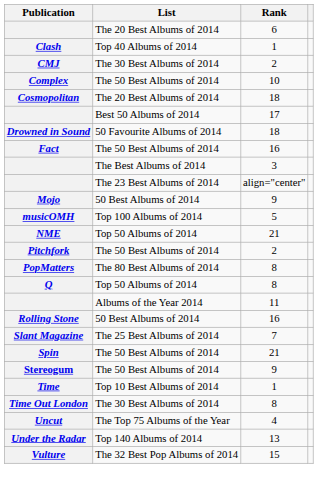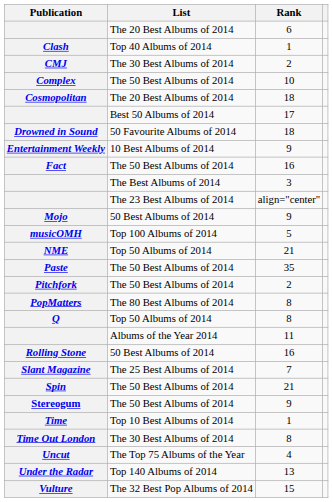+ row: Entertainment Weekly | 10 Best Albums of 2014 | 9
+ row: Paste | The 50 Best Albums of 2014 | 35
